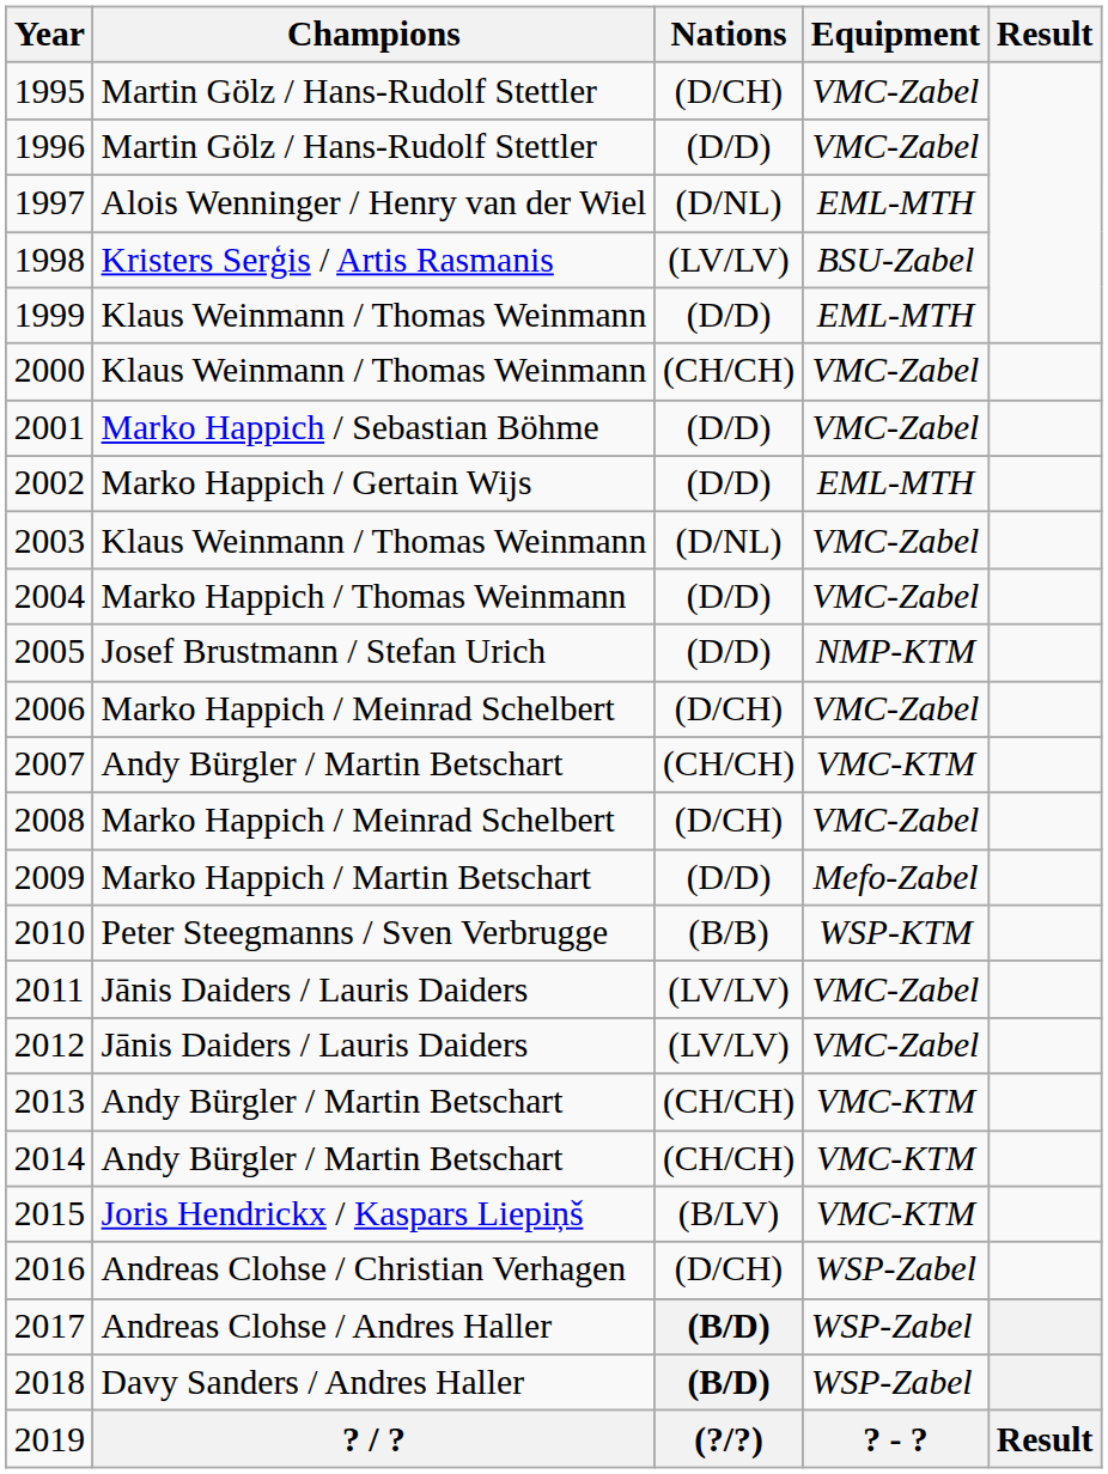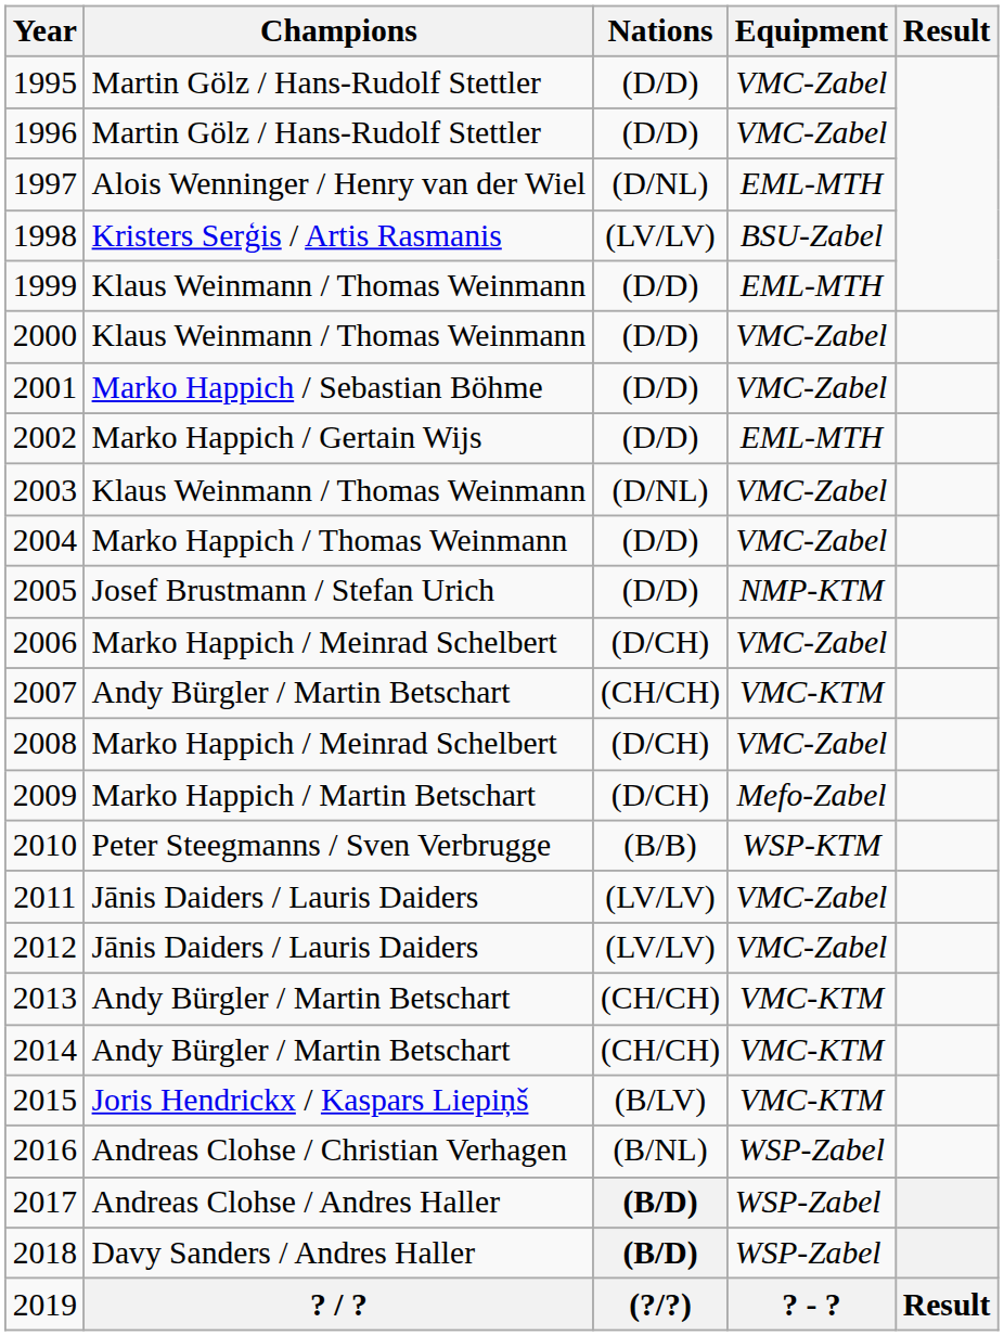1995 | Nations: (D/CH) -> (D/D)
2000 | Nations: (CH/CH) -> (D/D)
2009 | Nations: (D/D) -> (D/CH)
2016 | Nations: (D/CH) -> (B/NL)
